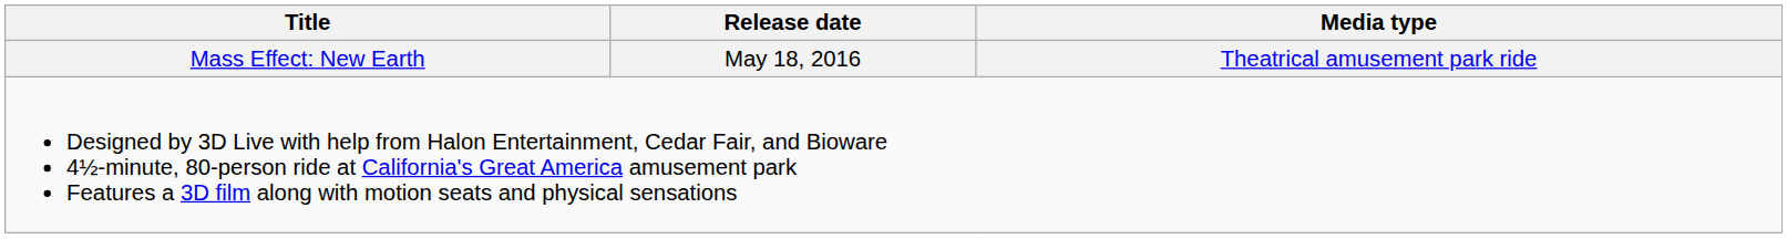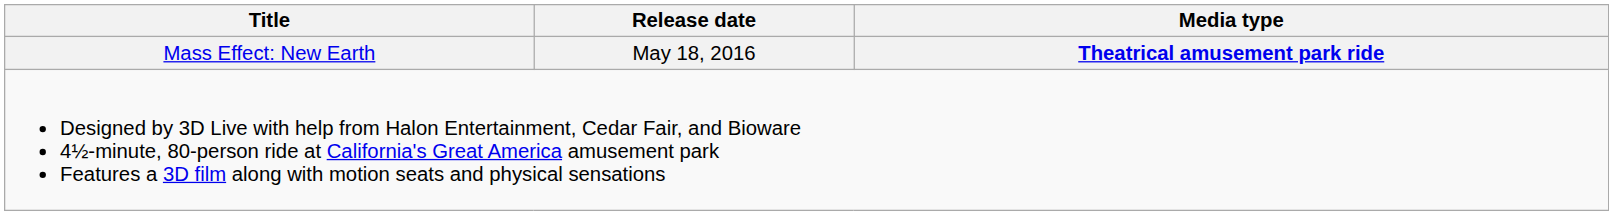Mass Effect: New Earth | Media type: normal -> bold
